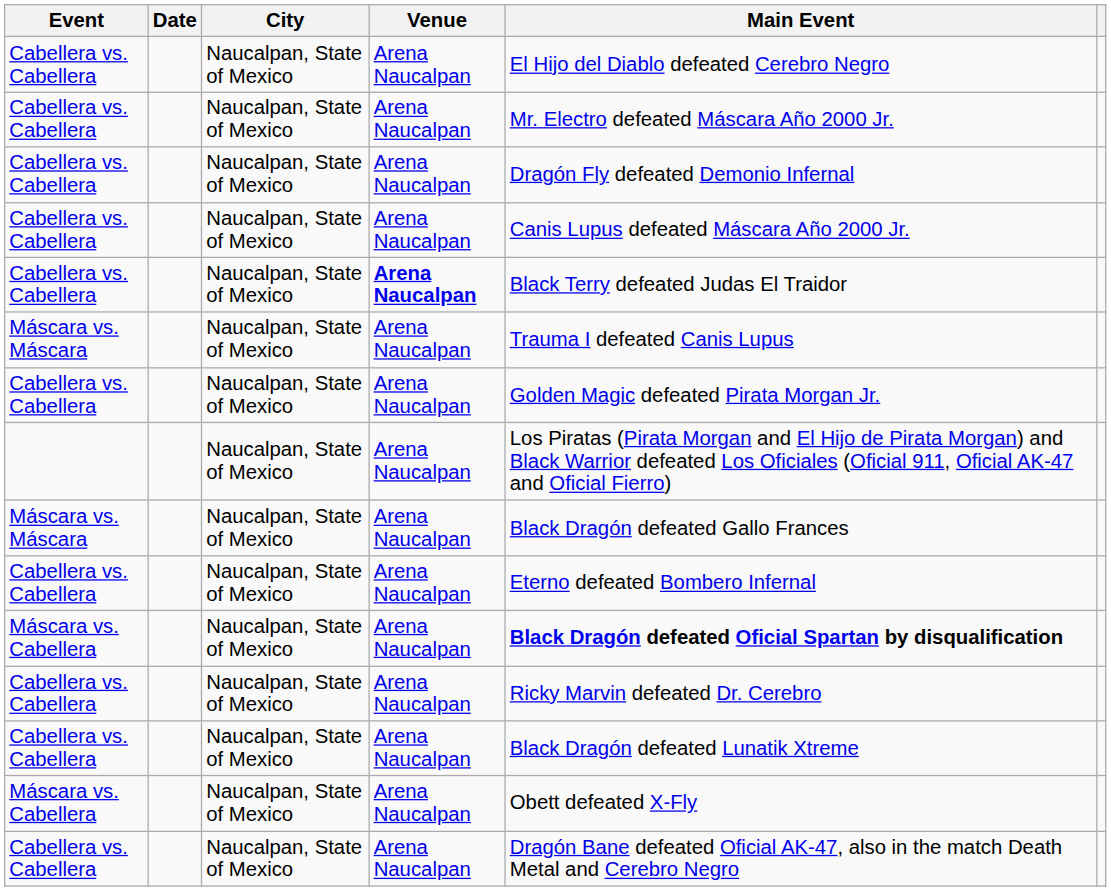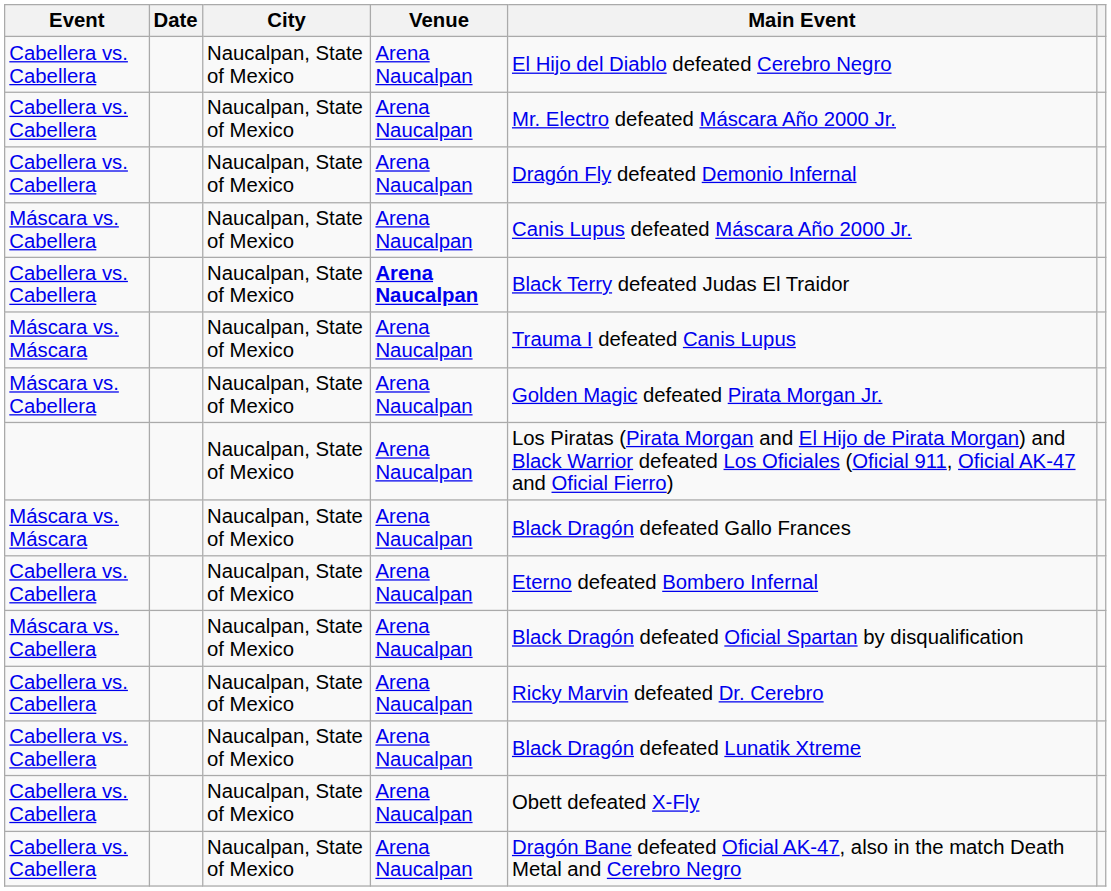row 5 | Event: Cabellera vs. Cabellera -> Máscara vs. Cabellera
row 8 | Event: Cabellera vs. Cabellera -> Máscara vs. Cabellera
row 12 | Main Event: bold -> normal
row 15 | Event: Máscara vs. Cabellera -> Cabellera vs. Cabellera
